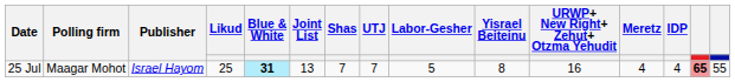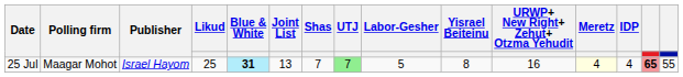25 Jul | UTJ: no background -> lightgreen background
25 Jul | Meretz: no background -> lightyellow background
